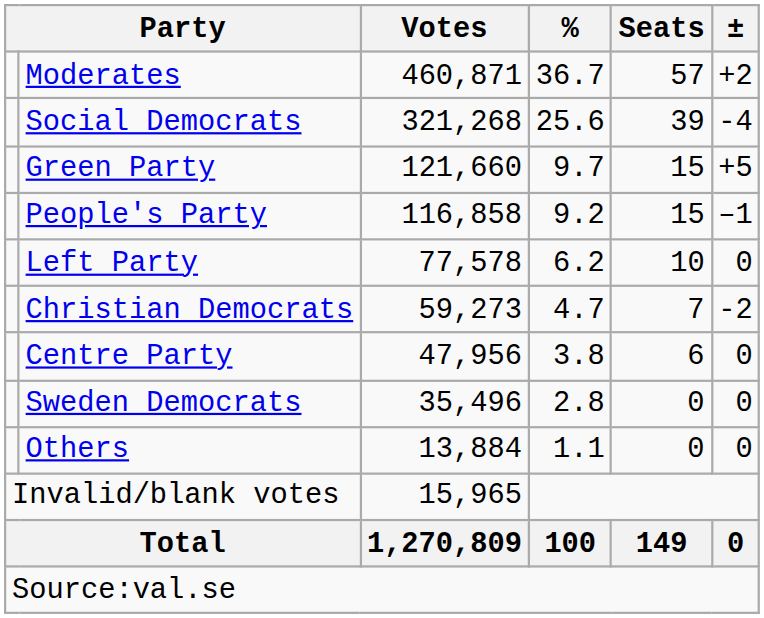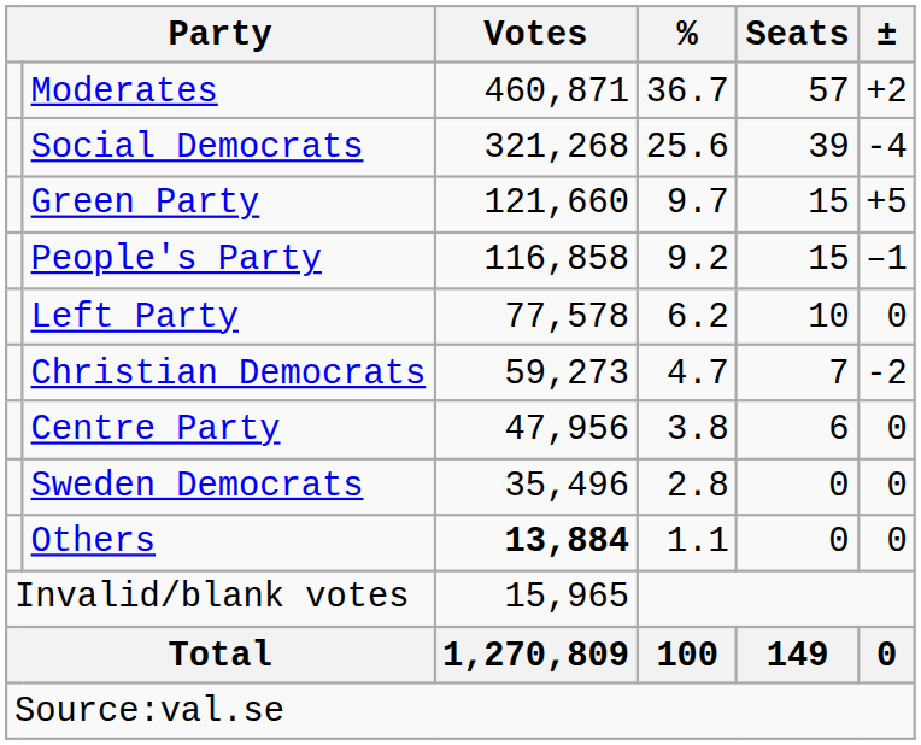Others | Votes: normal -> bold
